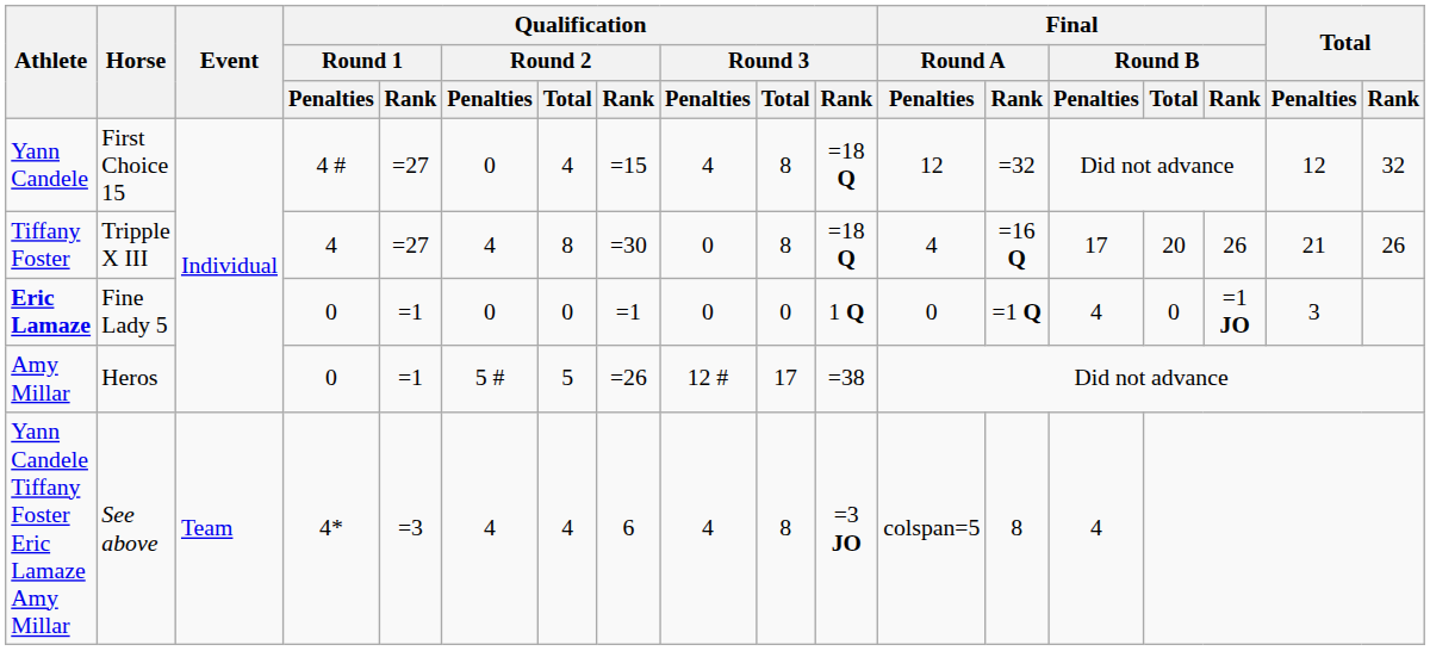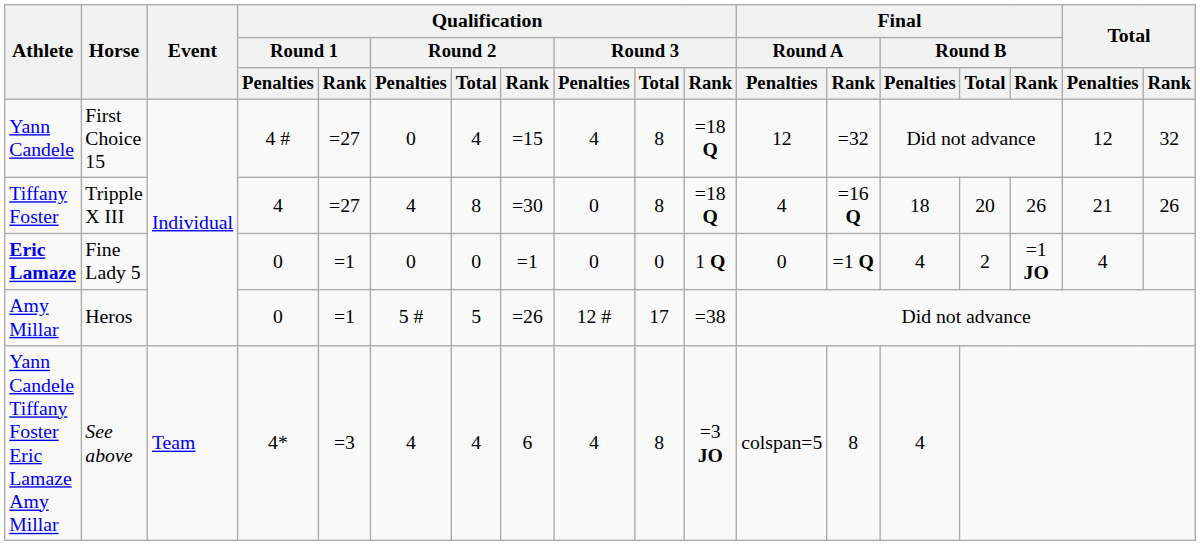Tiffany Foster | Final / Round B / Penalties: 17 -> 18
Eric Lamaze | Final / Round B / Total: 0 -> 2
Eric Lamaze | Total / Penalties: 3 -> 4
